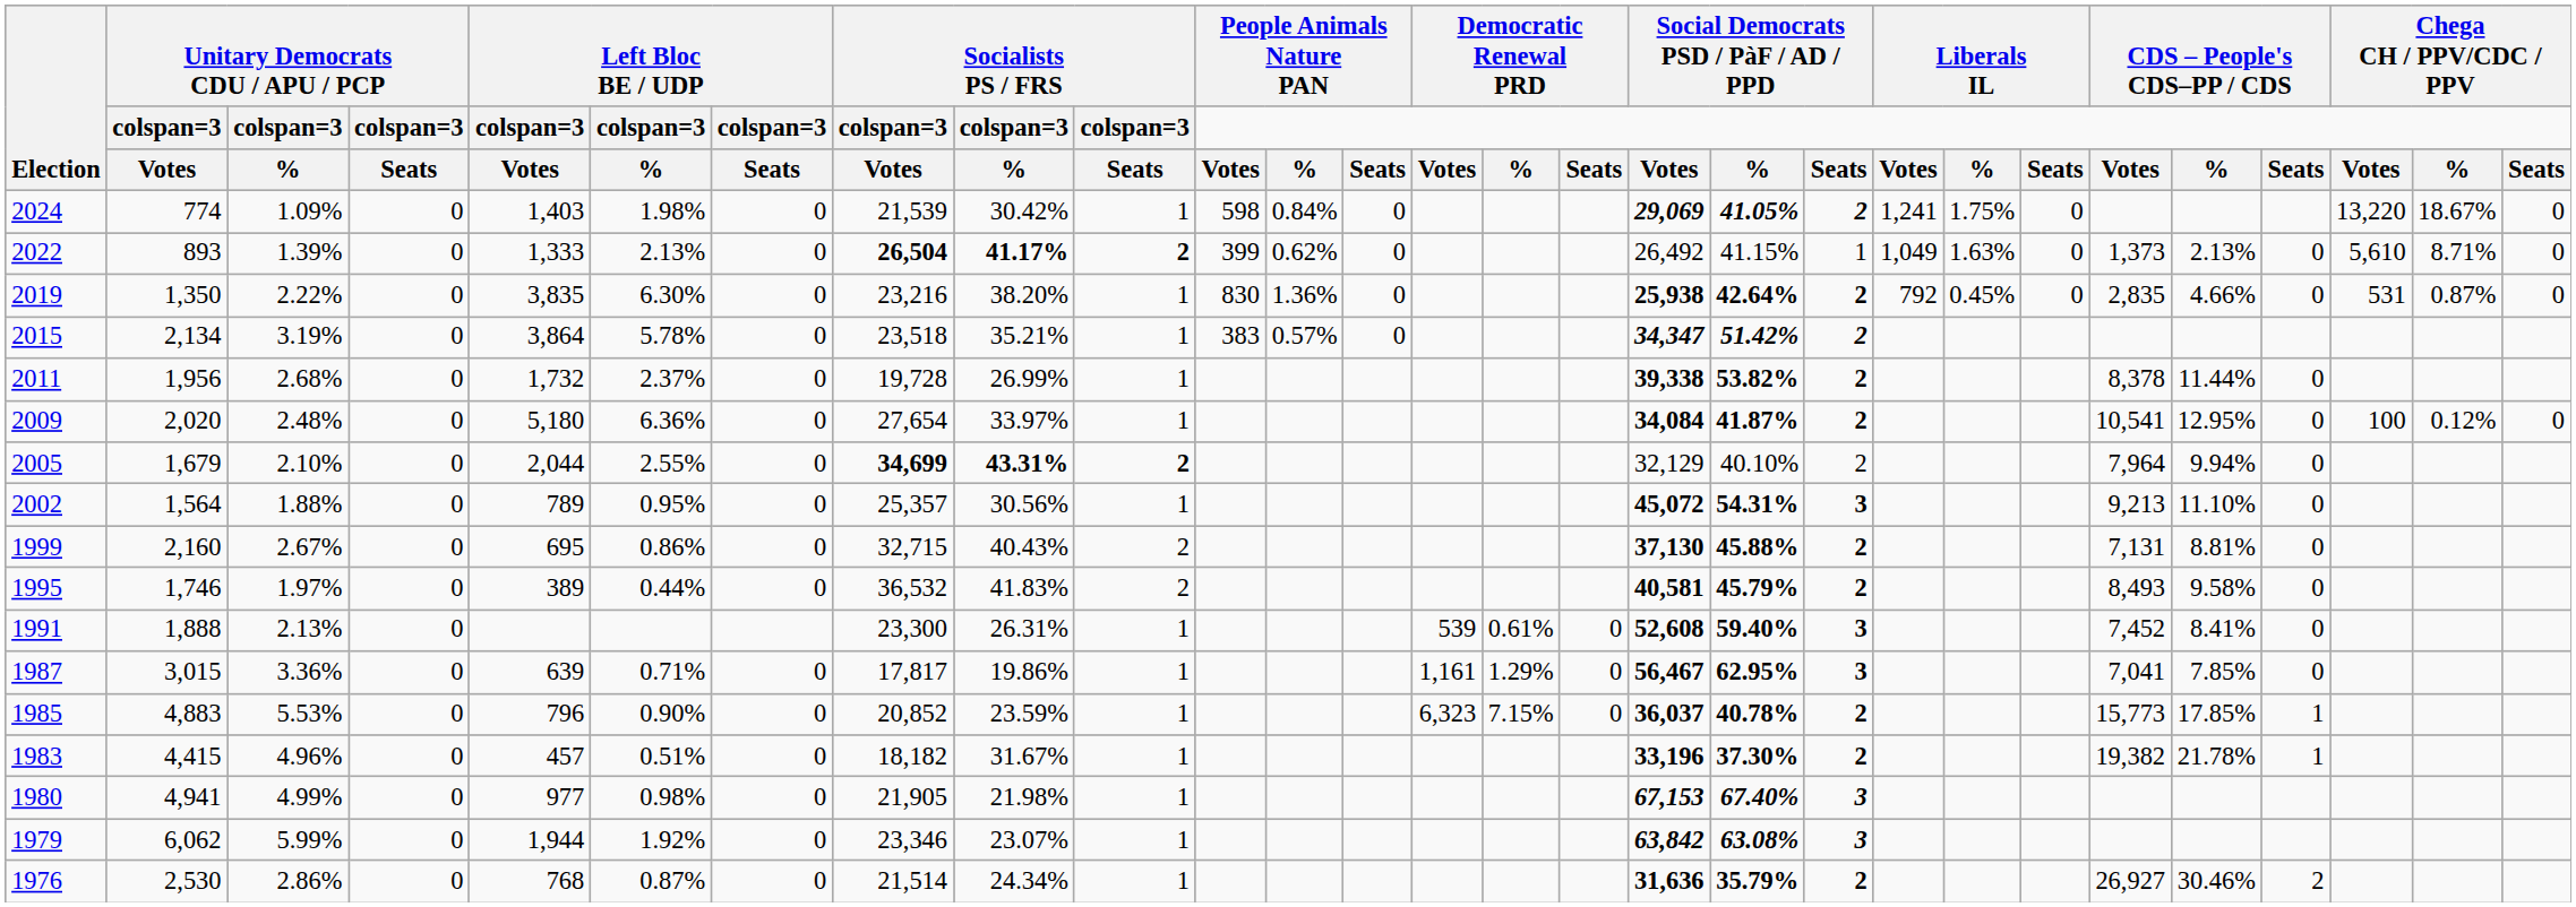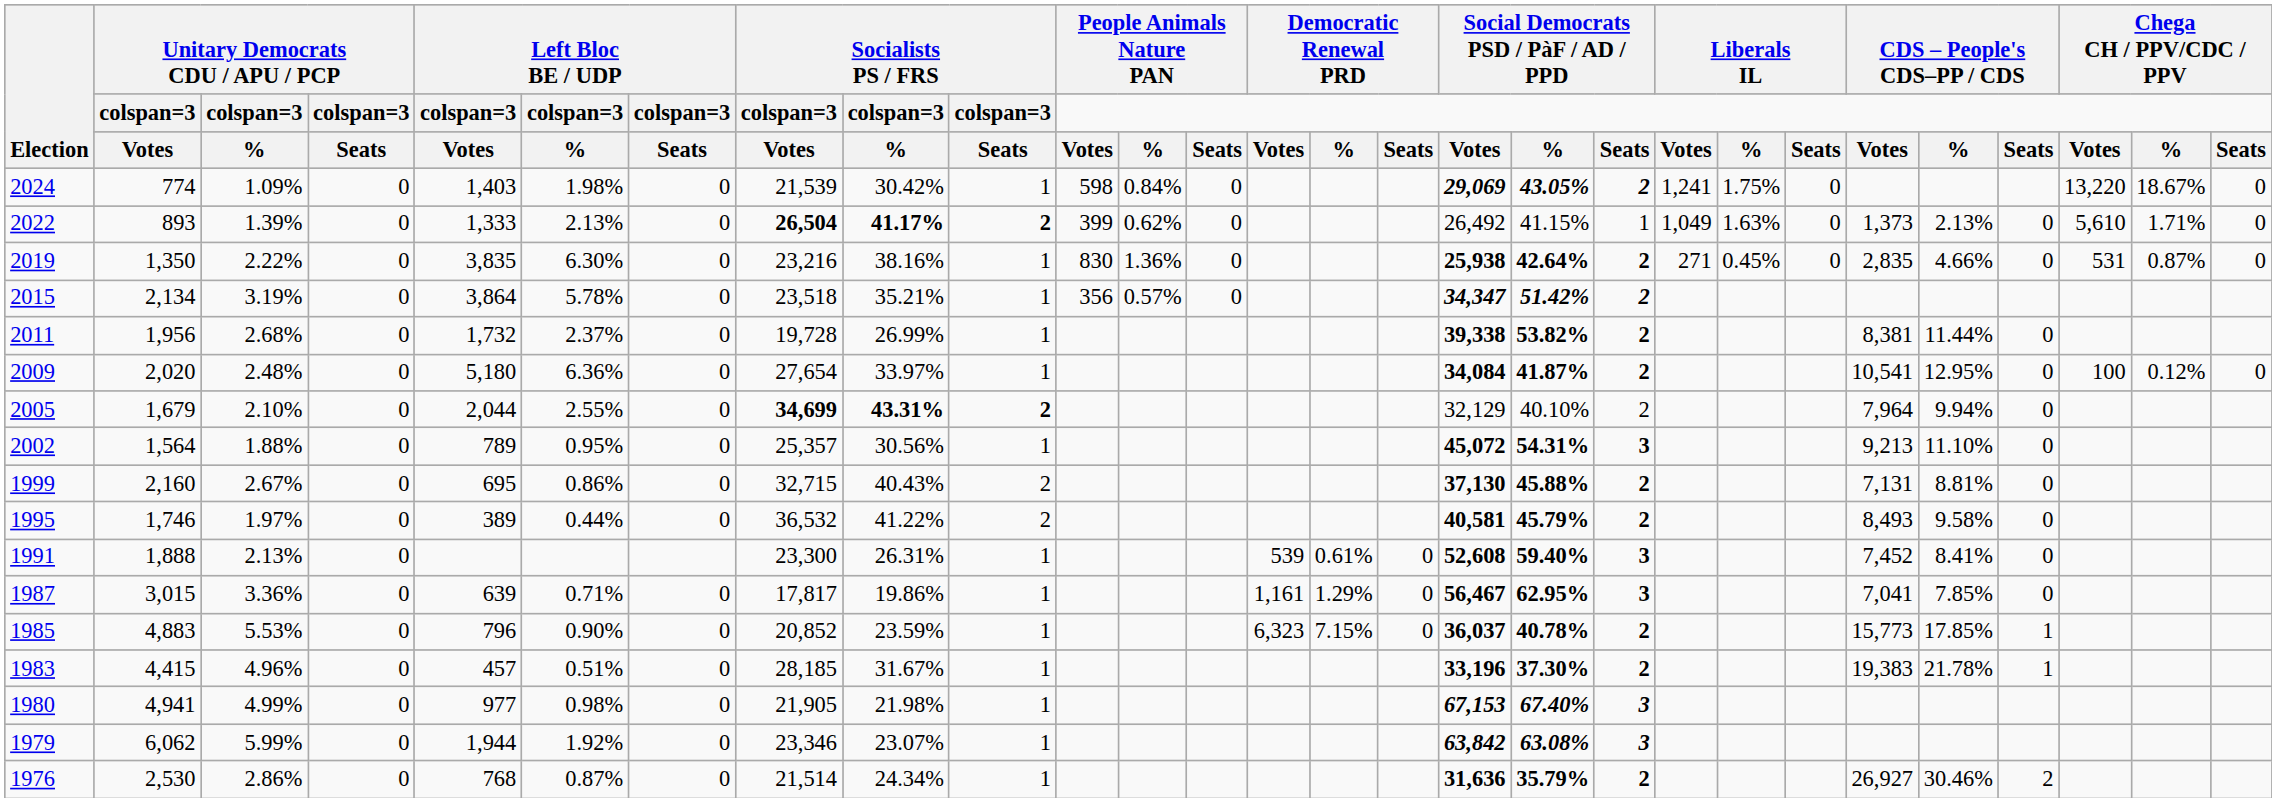2024 | Social Democrats PSD / PàF / AD / PPD / %: 41.05% -> 43.05%
2022 | Chega CH / PPV/CDC / PPV / %: 8.71% -> 1.71%
2019 | Socialists PS / FRS / colspan=3 / %: 38.20% -> 38.16%
2019 | Liberals IL / Votes: 792 -> 271
2015 | People Animals Nature PAN / Votes: 383 -> 356
2011 | CDS – People's CDS–PP / CDS / Votes: 8,378 -> 8,381
1995 | Socialists PS / FRS / colspan=3 / %: 41.83% -> 41.22%
1983 | Socialists PS / FRS / colspan=3 / Votes: 18,182 -> 28,185
1983 | CDS – People's CDS–PP / CDS / Votes: 19,382 -> 19,383
